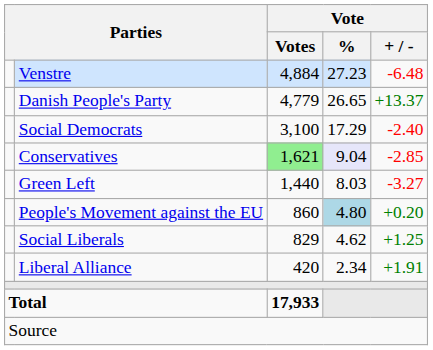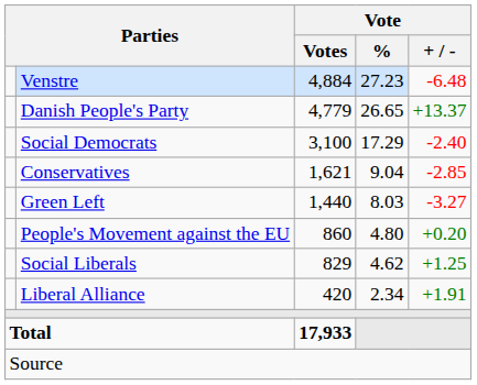Conservatives | Vote / Votes: lightgreen background -> no background
Conservatives | Vote / %: lavender background -> no background
People's Movement against the EU | Vote / %: lightblue background -> no background
